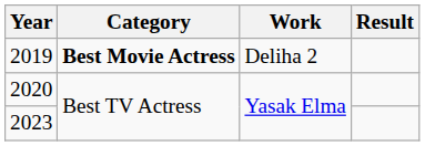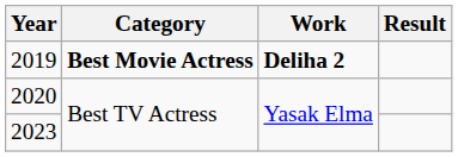2019 | Work: normal -> bold
